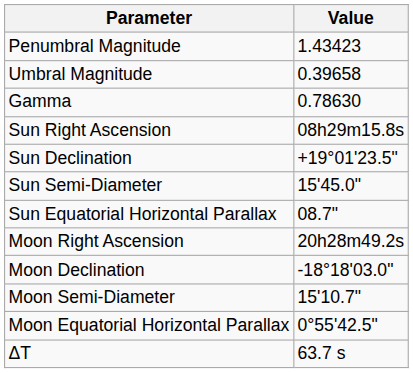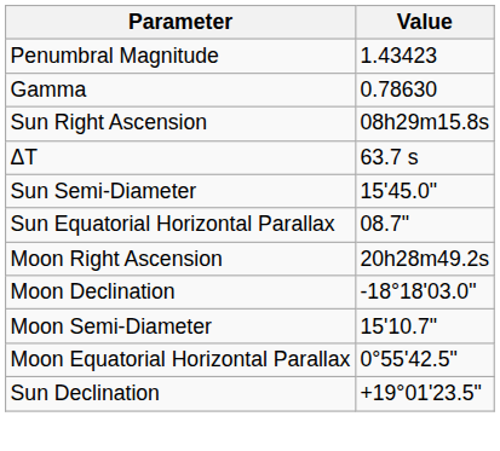- row: Umbral Magnitude | 0.39658
rows swapped: Sun Declination <-> ΔT
